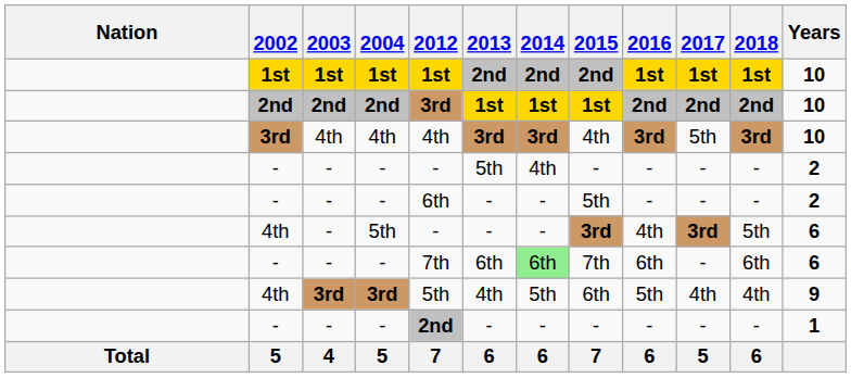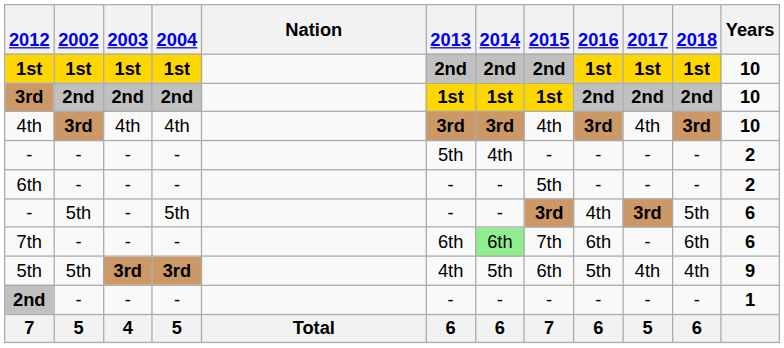columns swapped: Nation <-> 2012
row 4 | 2017: 5th -> 4th
row 7 | 2002: 4th -> 5th
row 9 | 2002: 4th -> 5th
